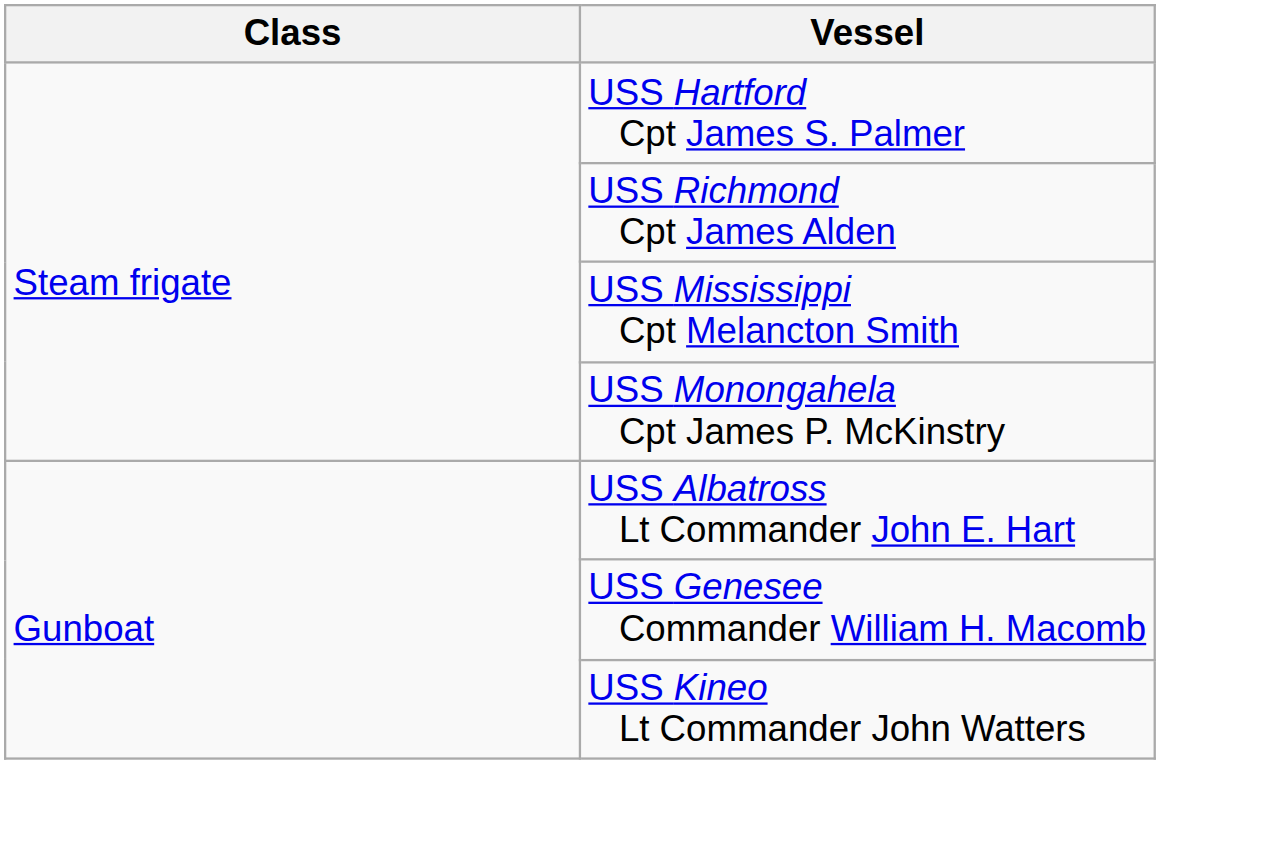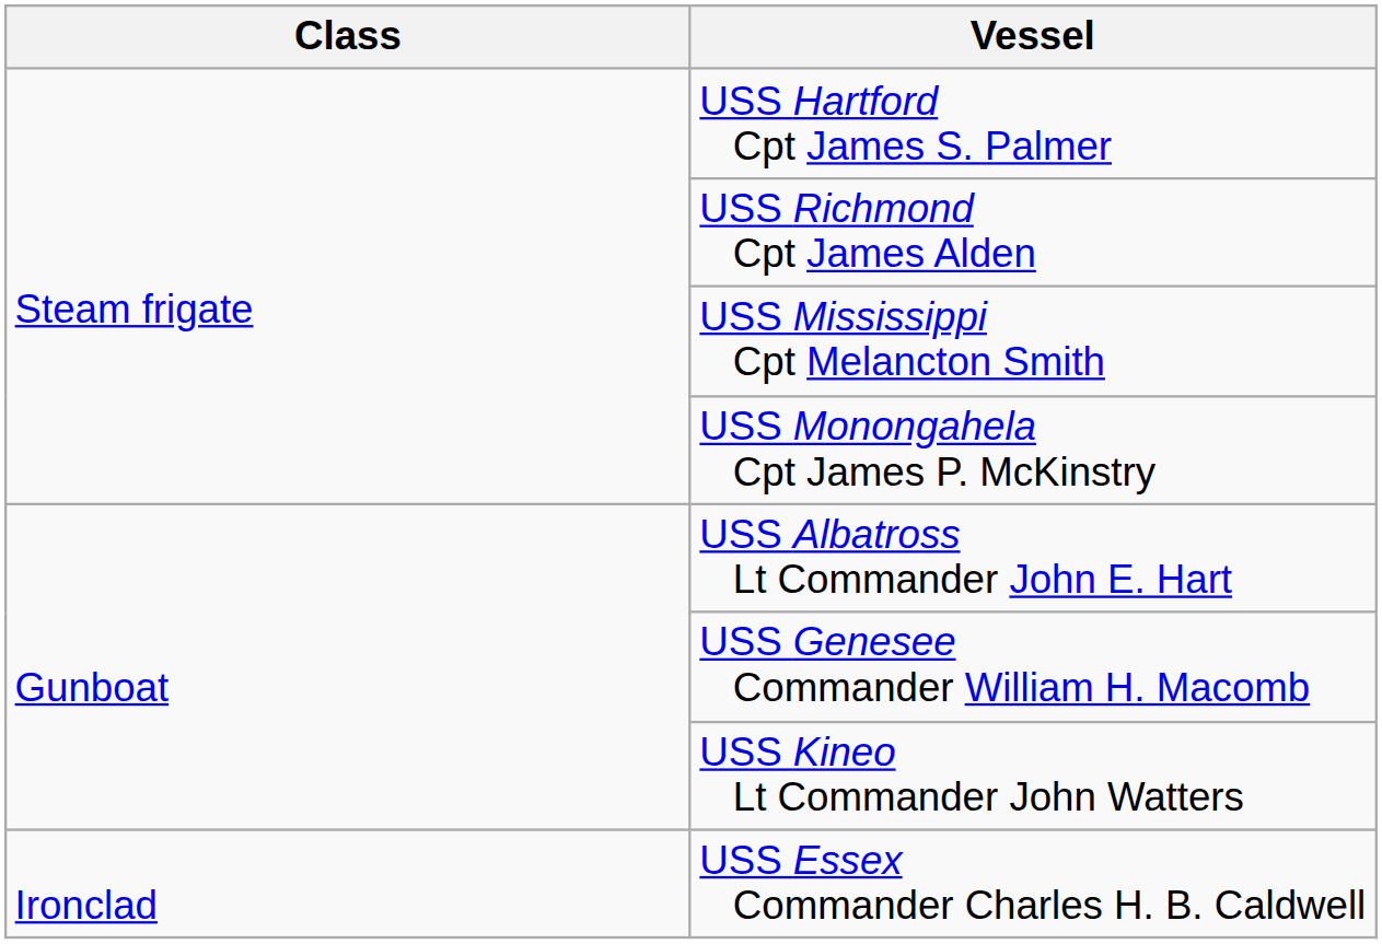+ row: Ironclad | USS Essex Commander Charles H. B. Caldwell
